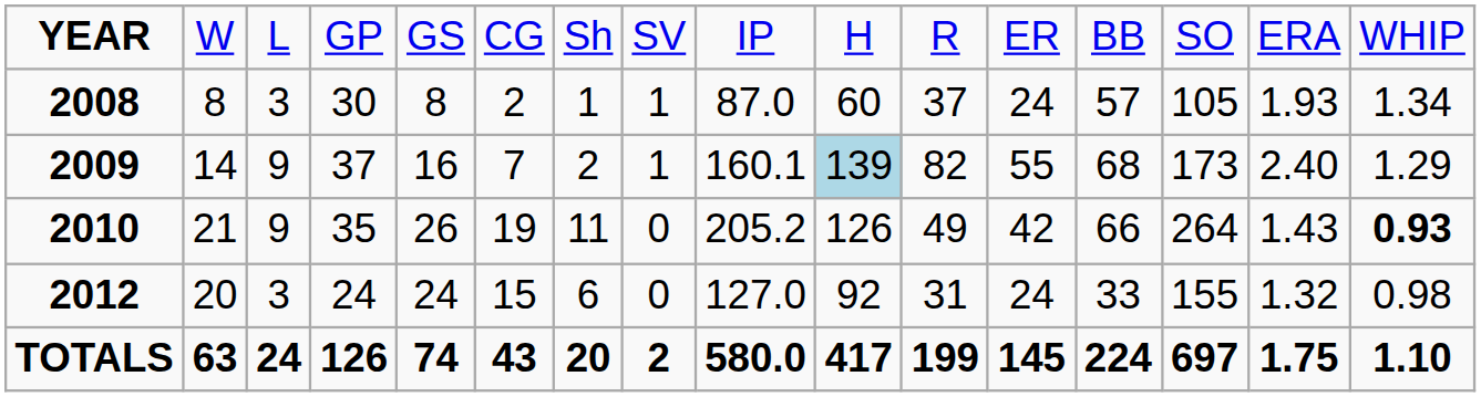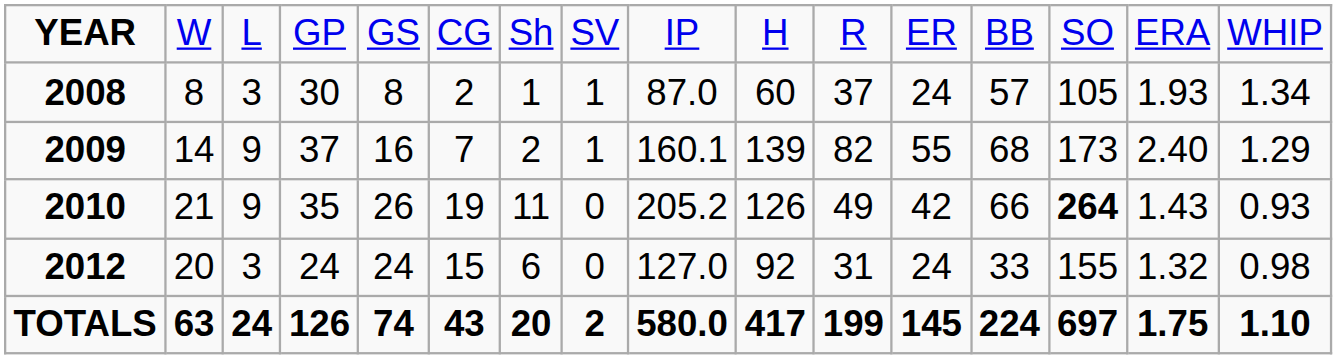2009 | column 10: lightblue background -> no background
2010 | column 14: normal -> bold
2010 | column 16: bold -> normal
